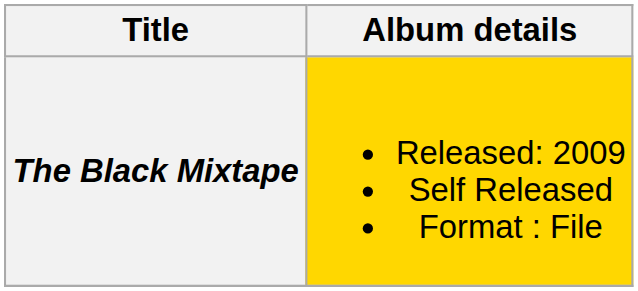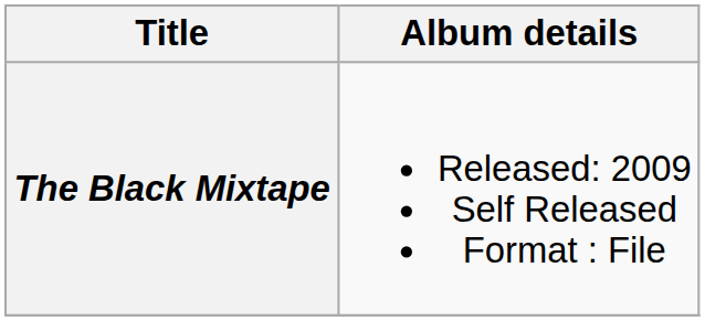The Black Mixtape | Album details: gold background -> no background
